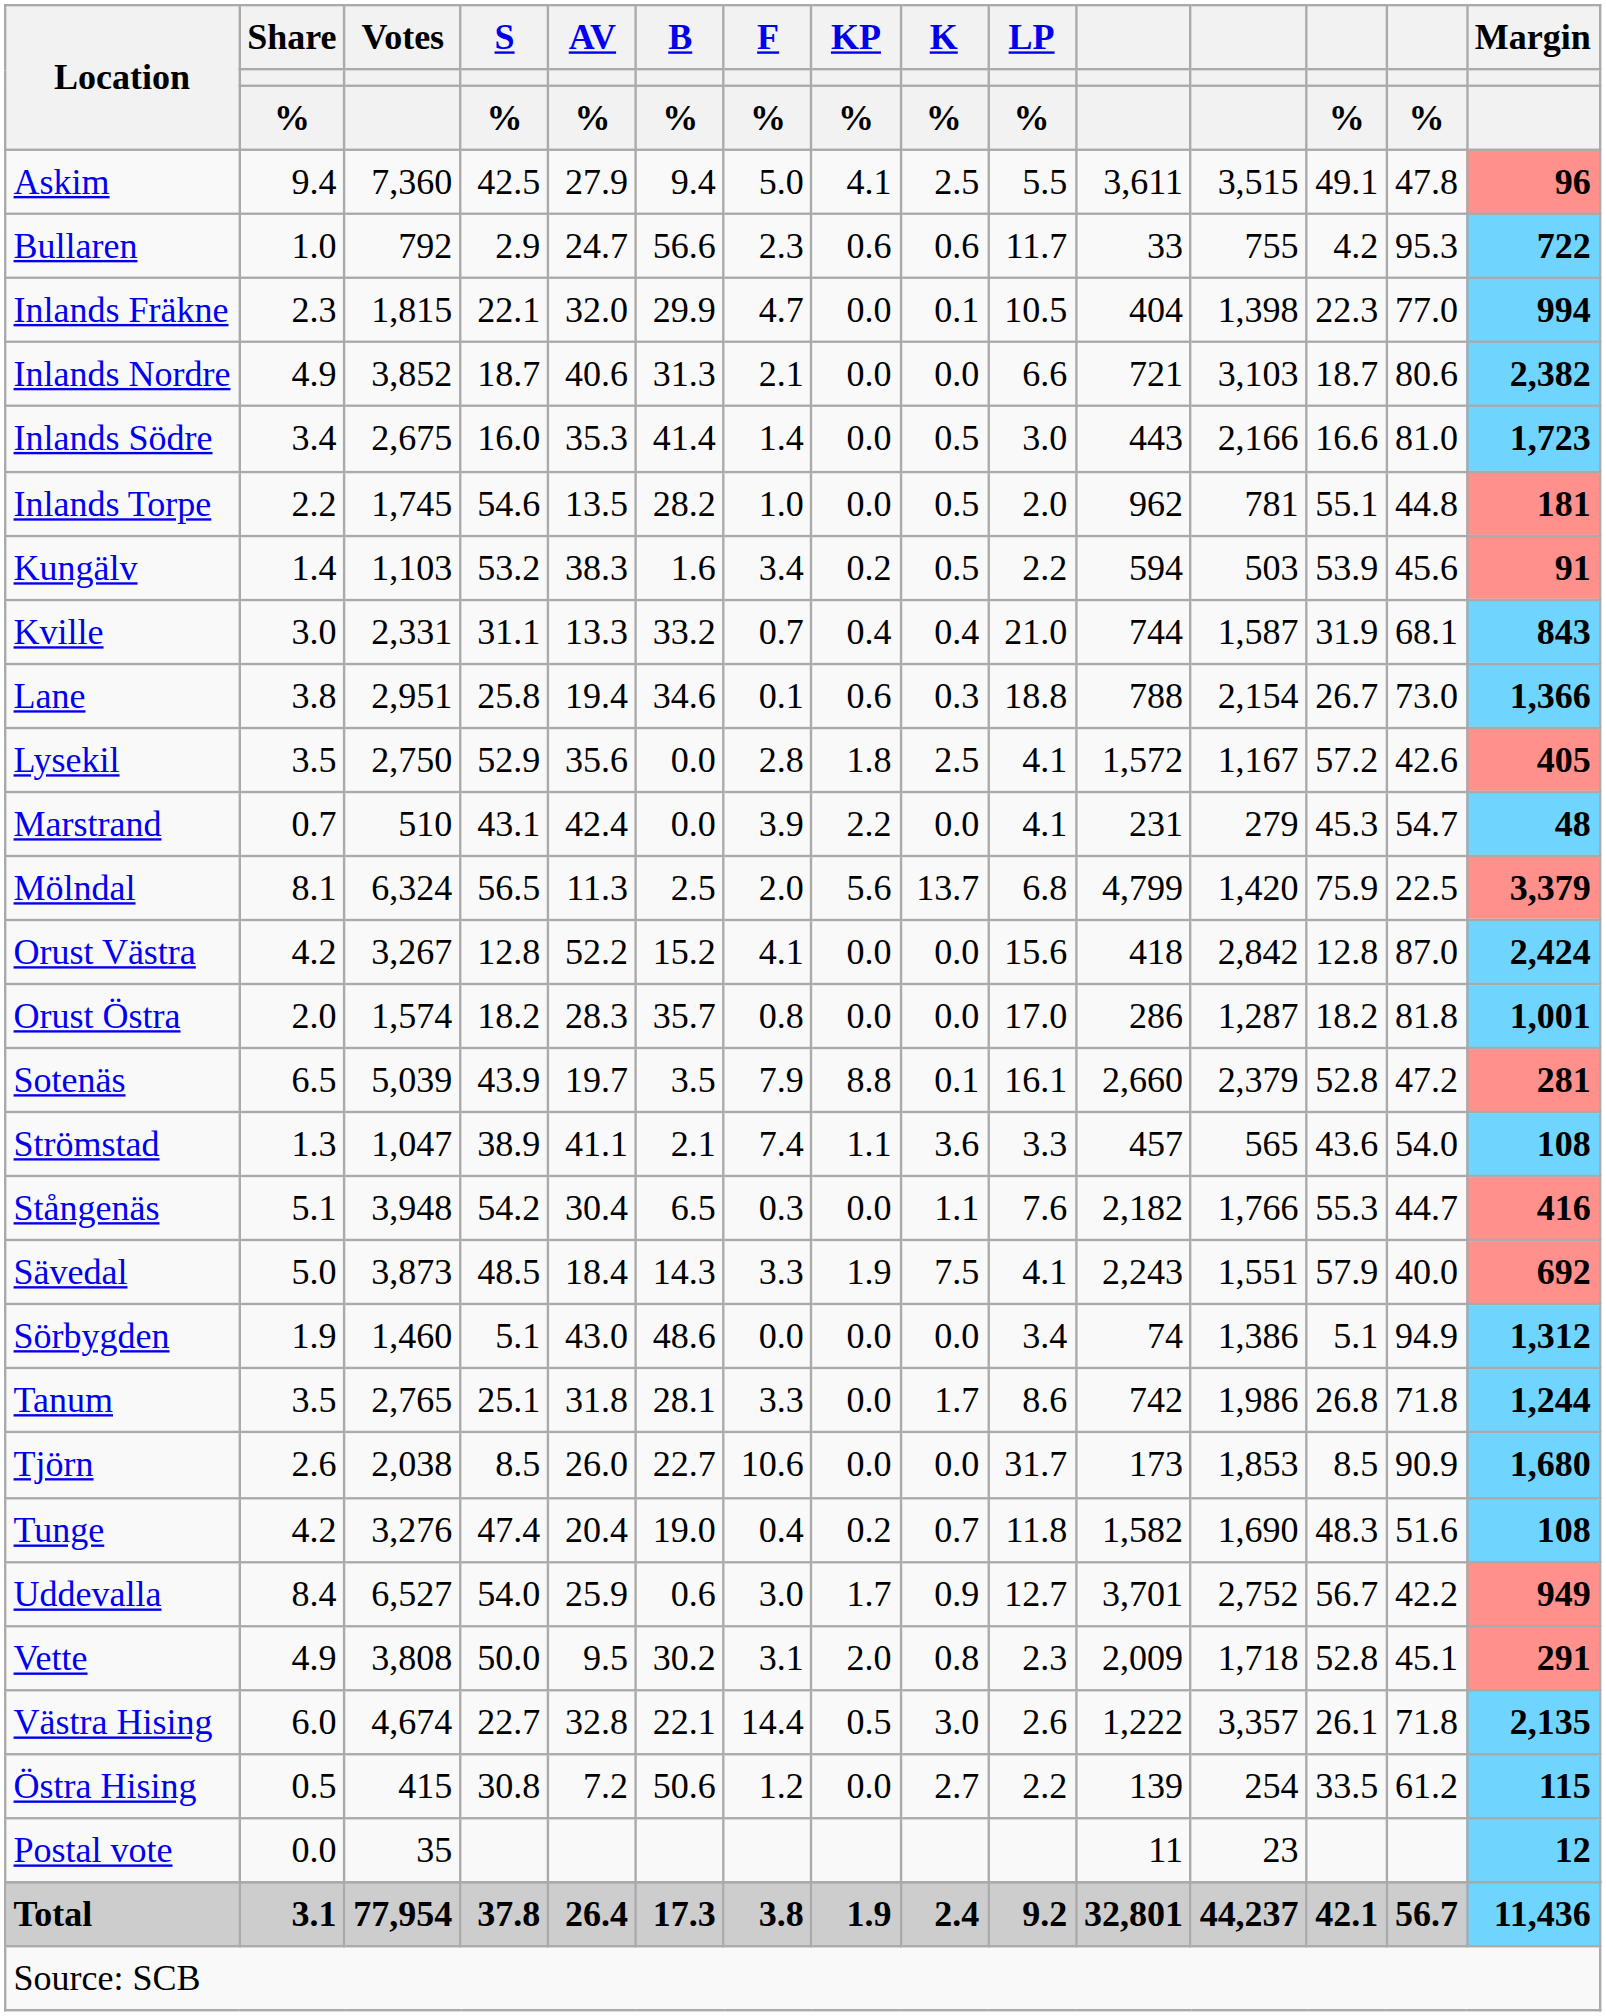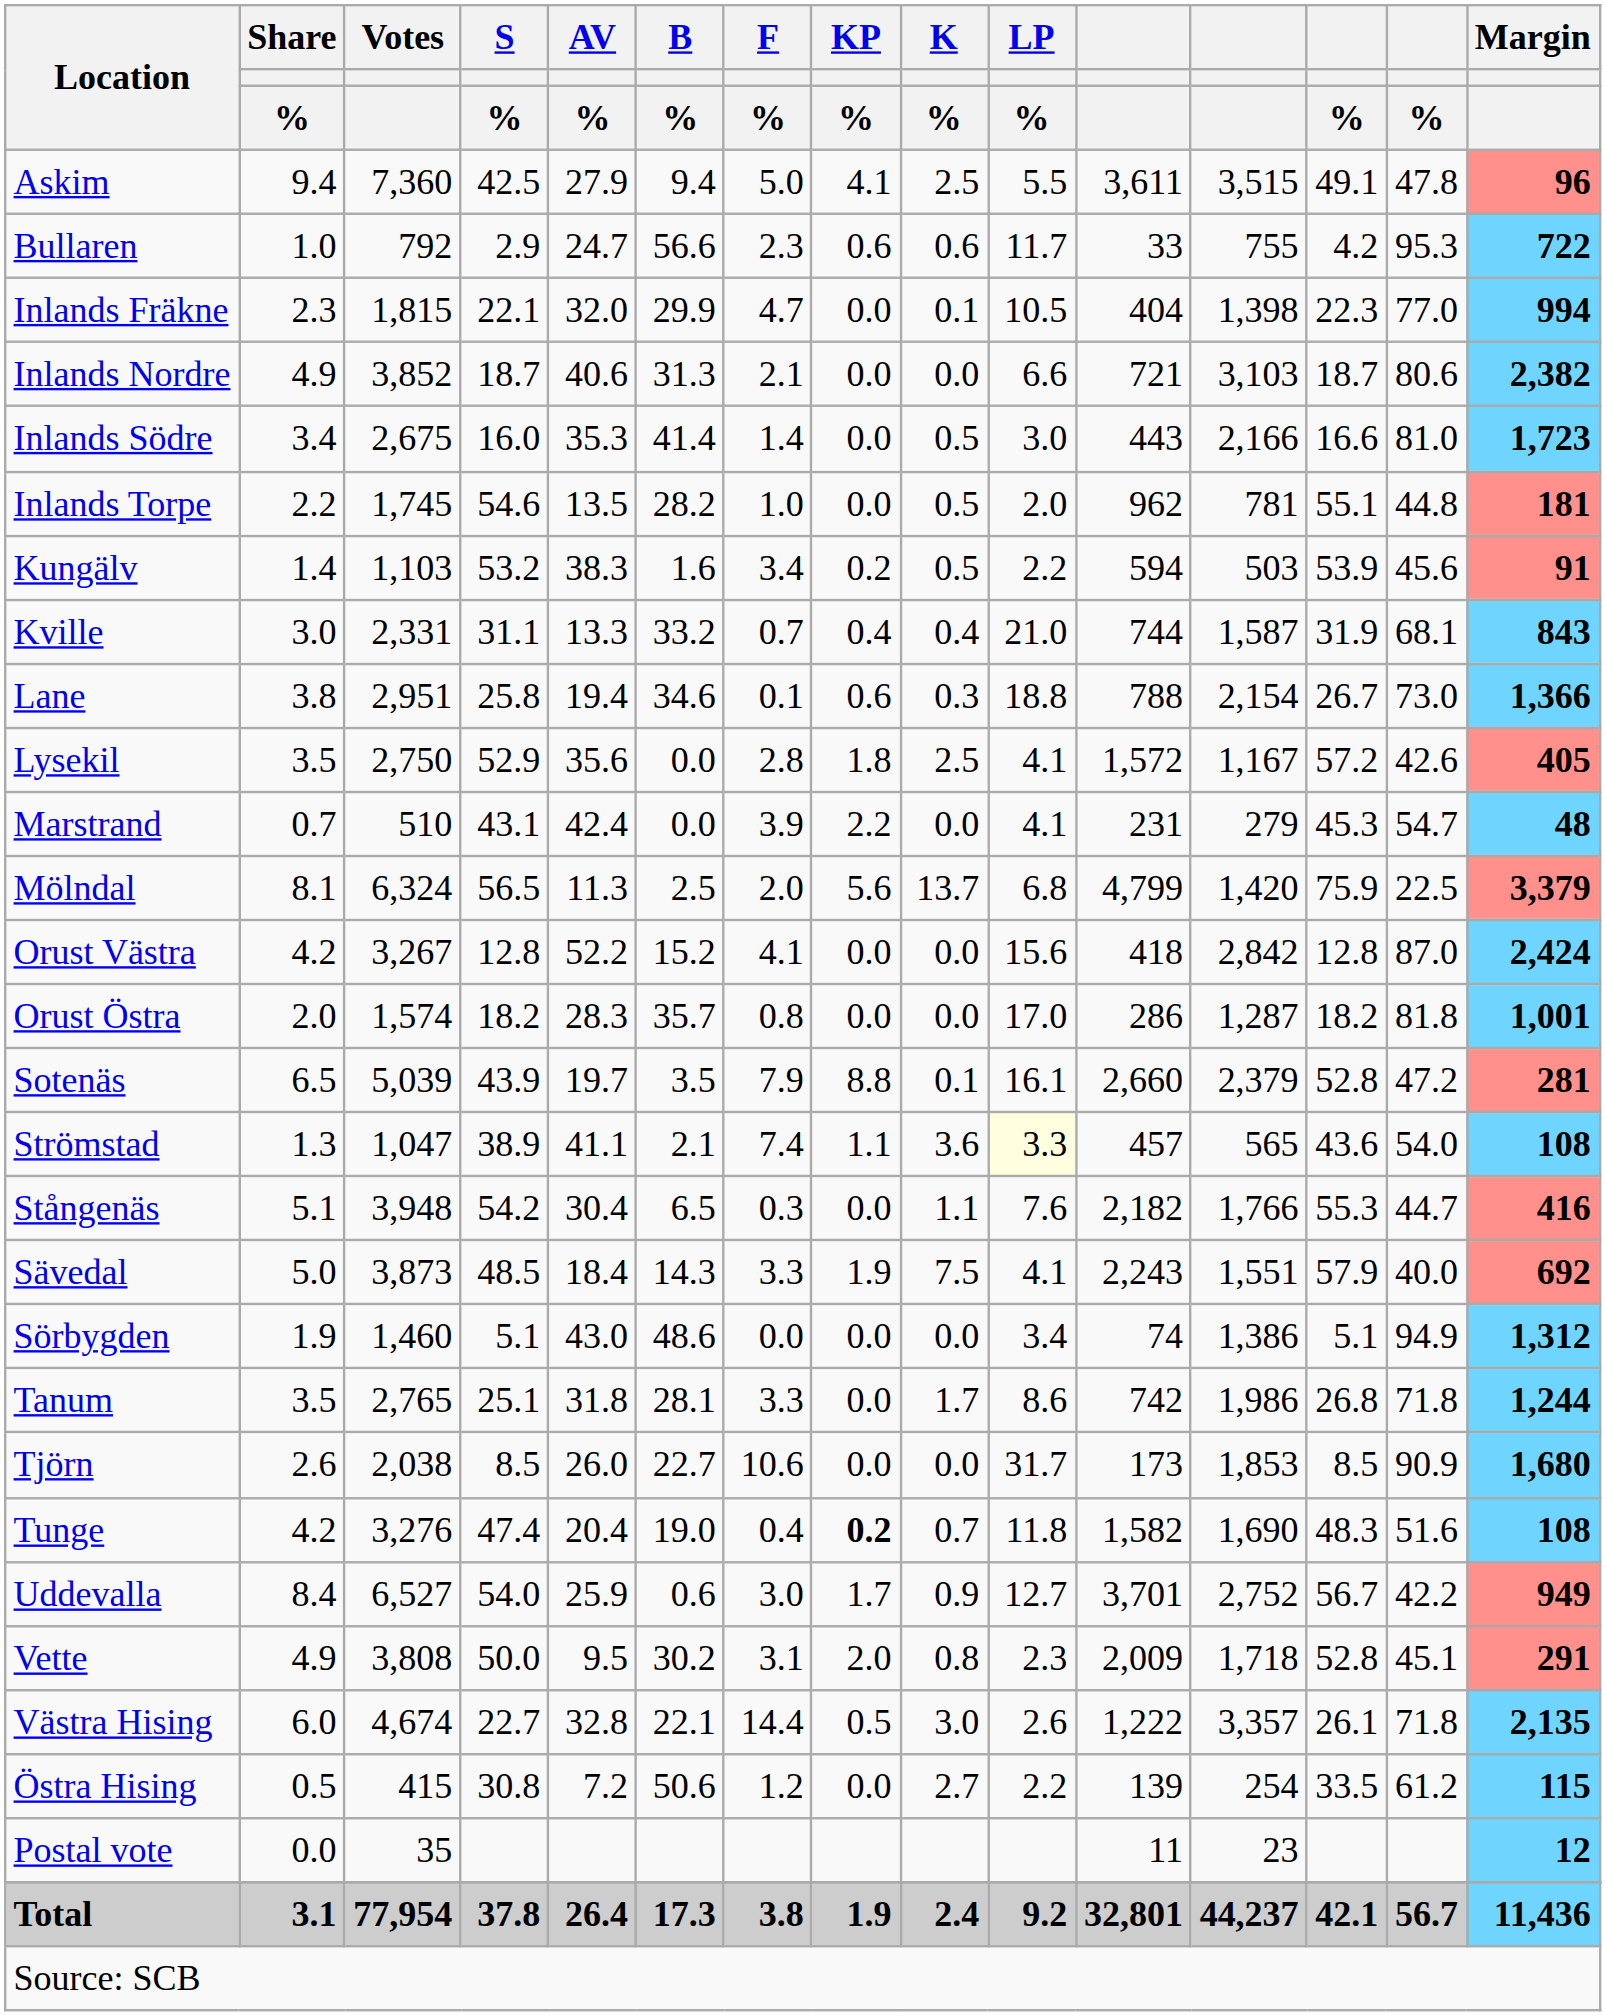Strömstad | LP / %: no background -> lightyellow background
Tunge | KP / %: normal -> bold
